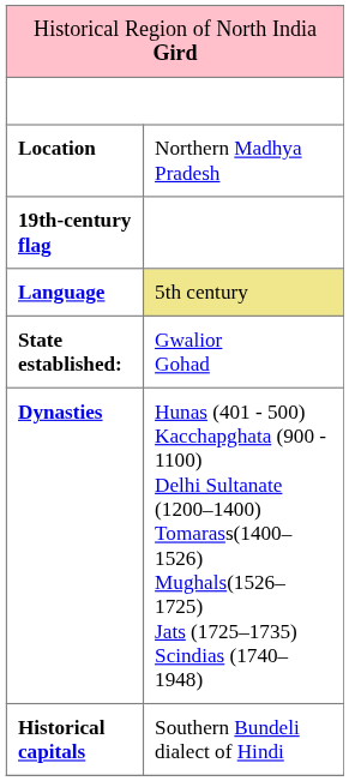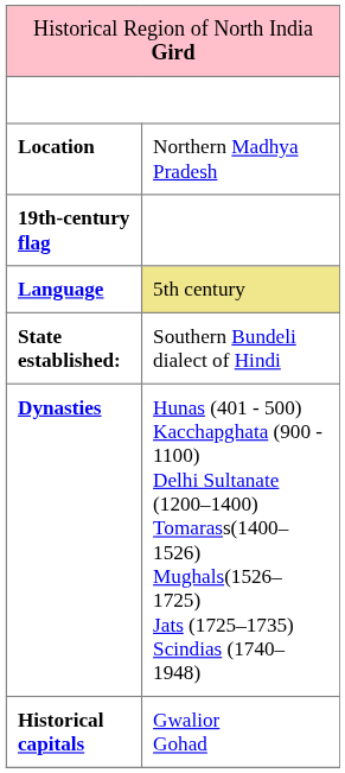row 6 | column 2: Gwalior Gohad -> Southern Bundeli dialect of Hindi
row 8 | column 2: Southern Bundeli dialect of Hindi -> Gwalior Gohad
